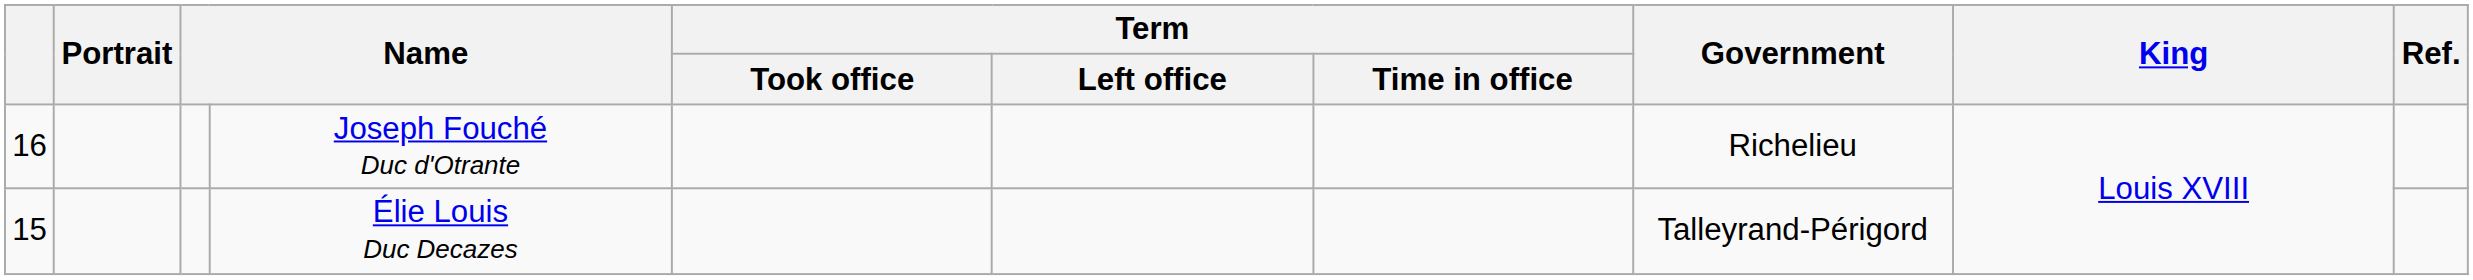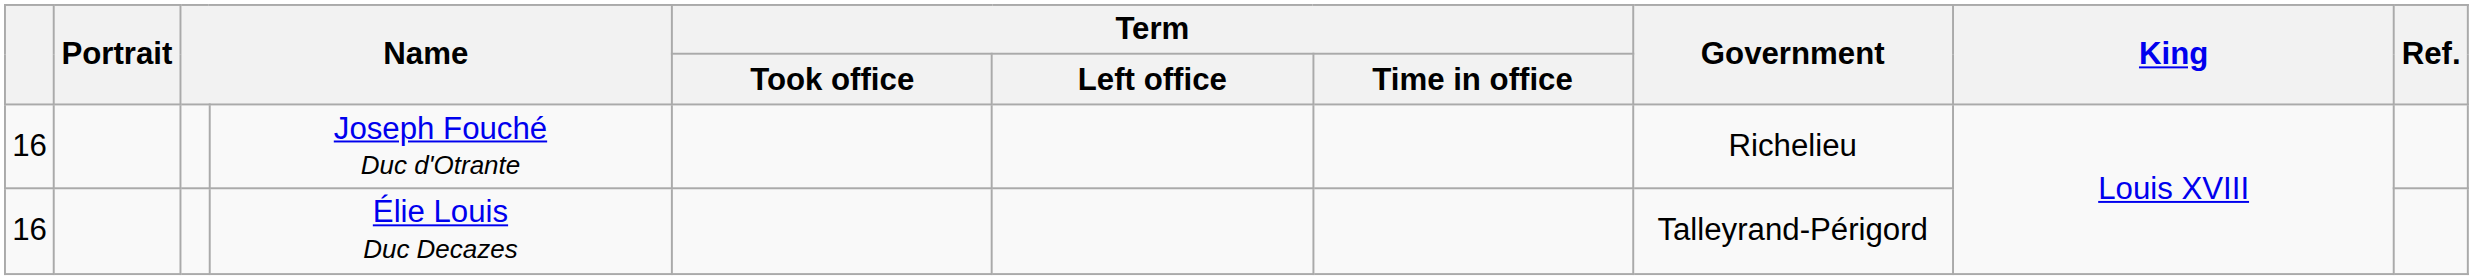Élie Louis Duc Decazes | column 1: 15 -> 16
